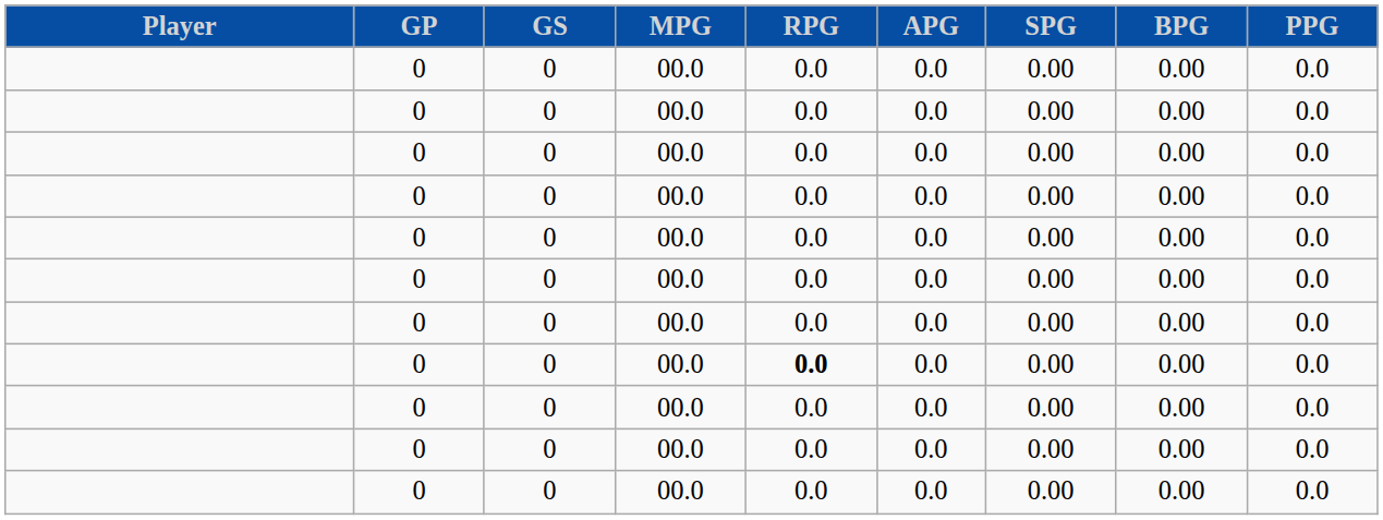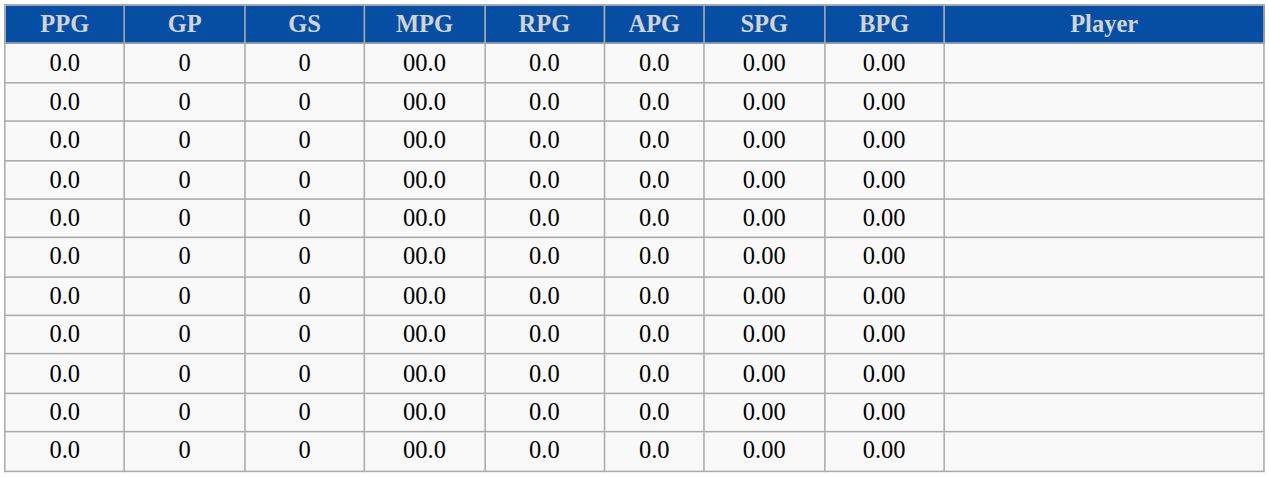columns swapped: Player <-> PPG
row 9 | RPG: bold -> normal
